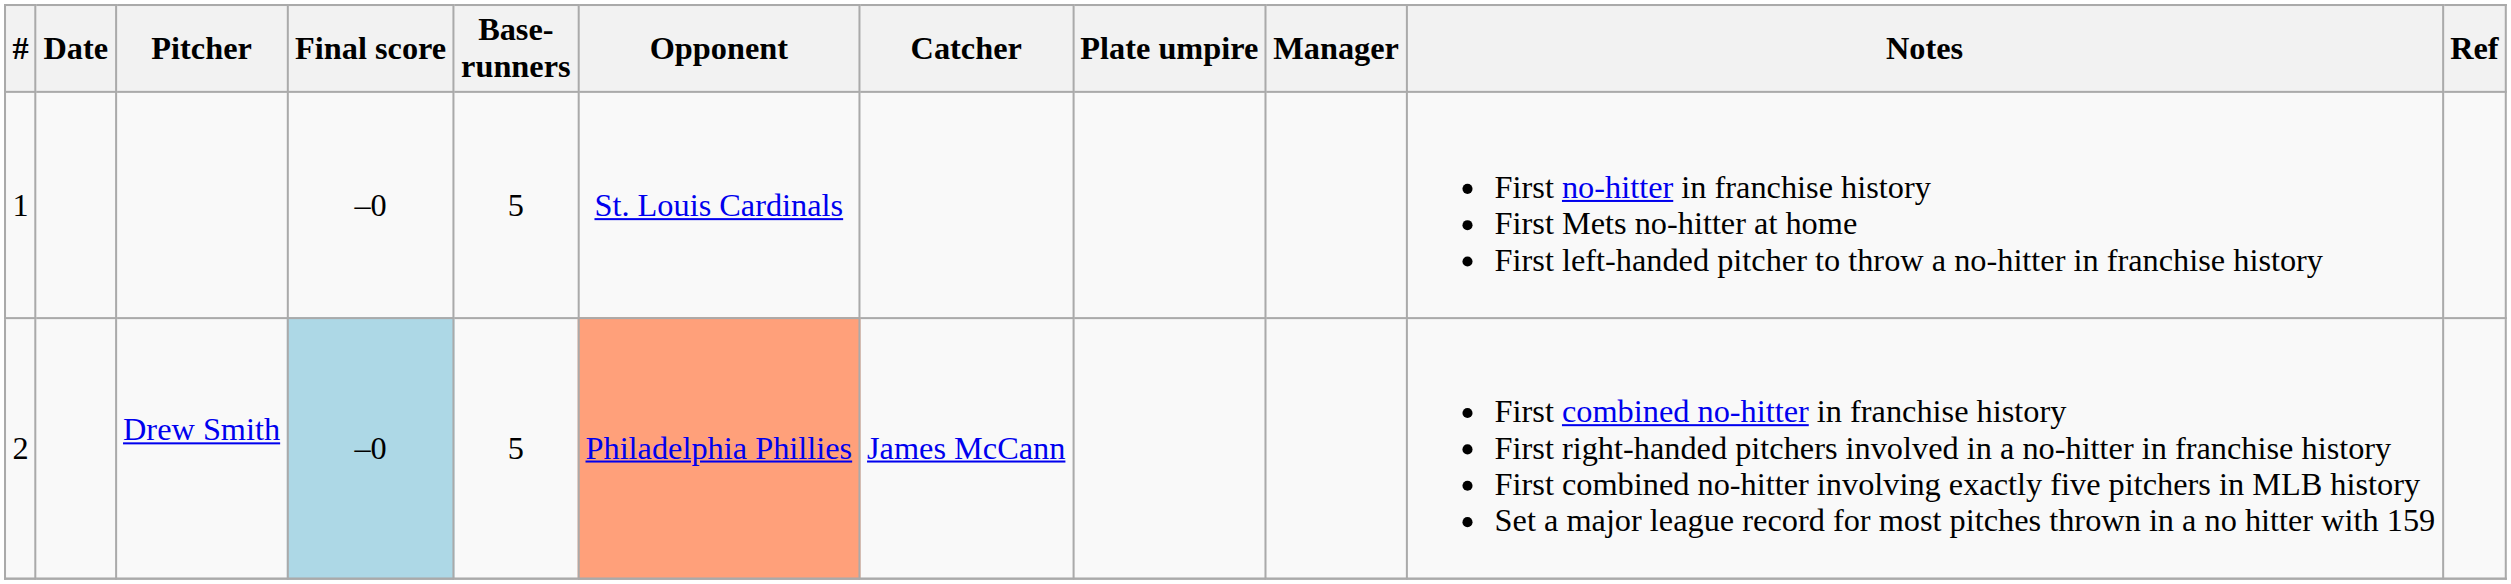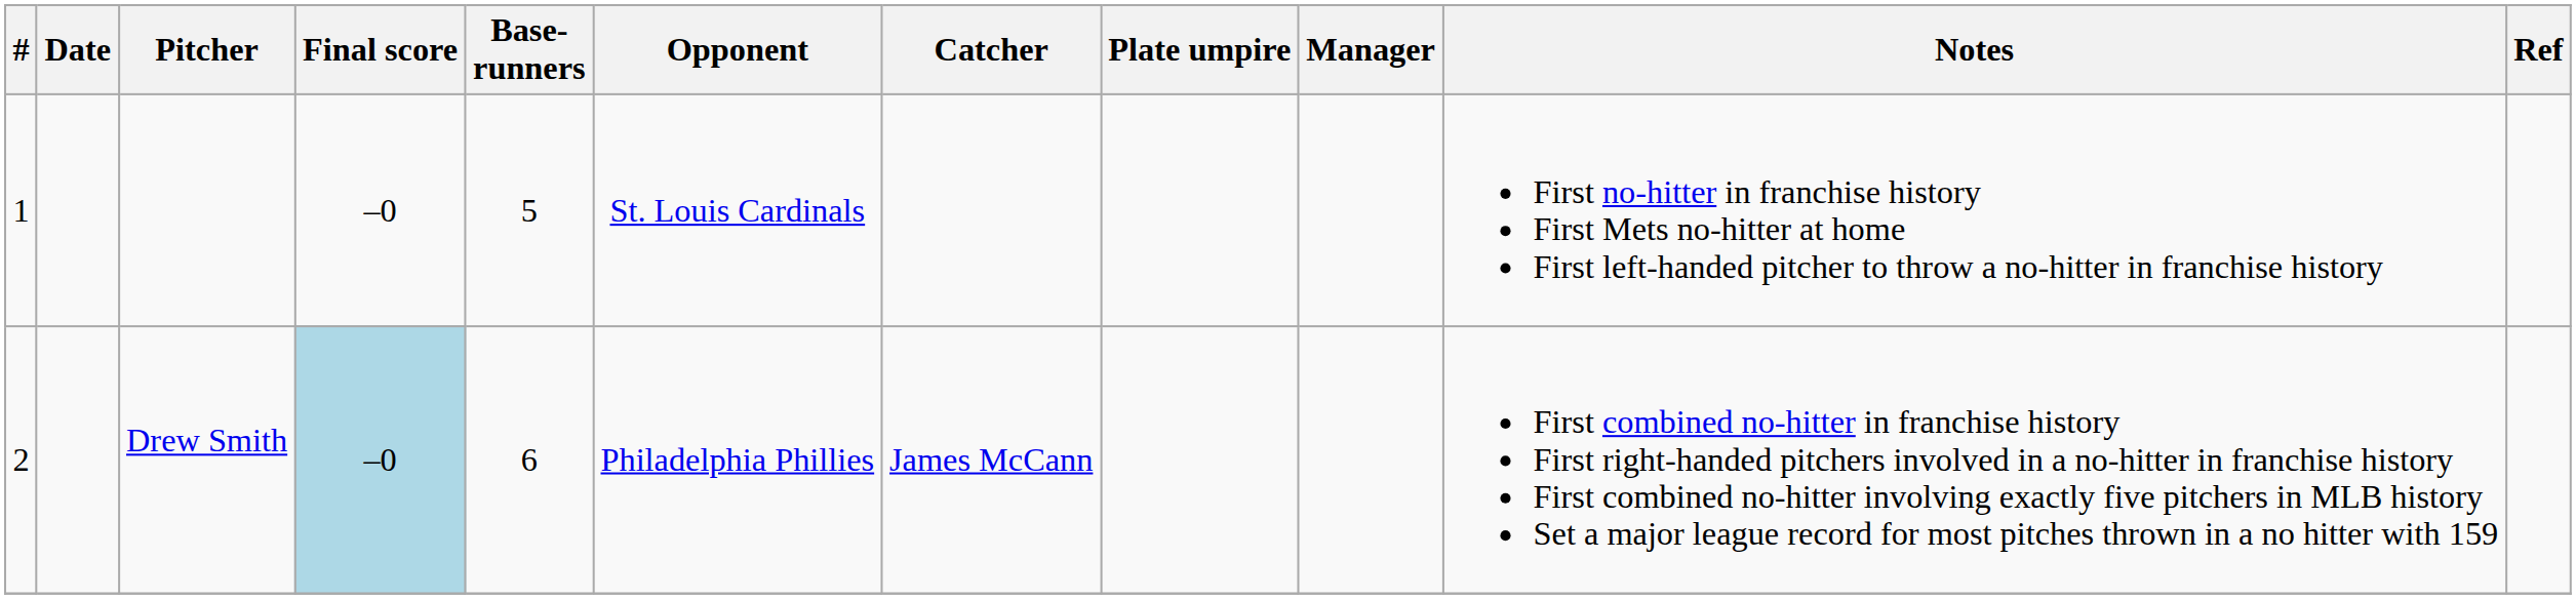Drew Smith | Base- runners: 5 -> 6
Drew Smith | Opponent: lightsalmon background -> no background
